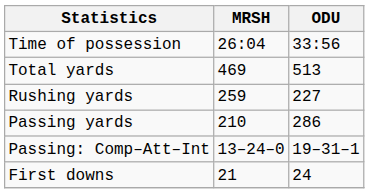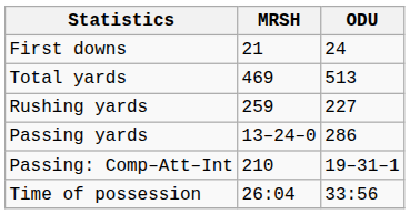rows swapped: First downs <-> Time of possession
Passing yards | MRSH: 210 -> 13–24–0
Passing: Comp–Att–Int | MRSH: 13–24–0 -> 210
